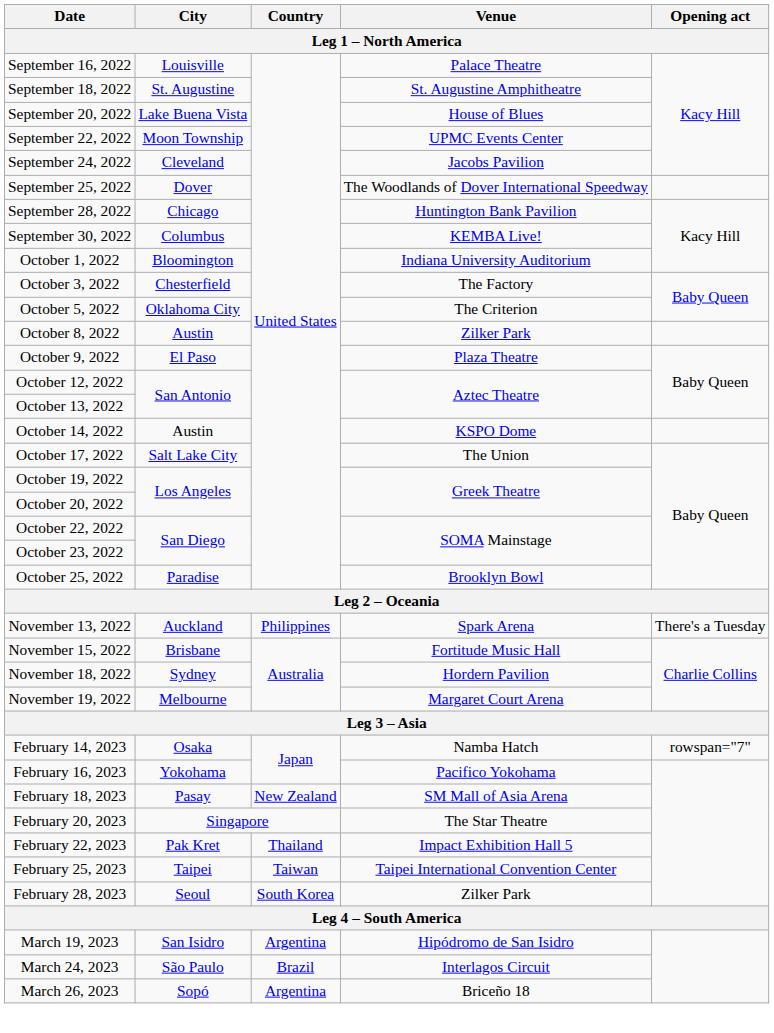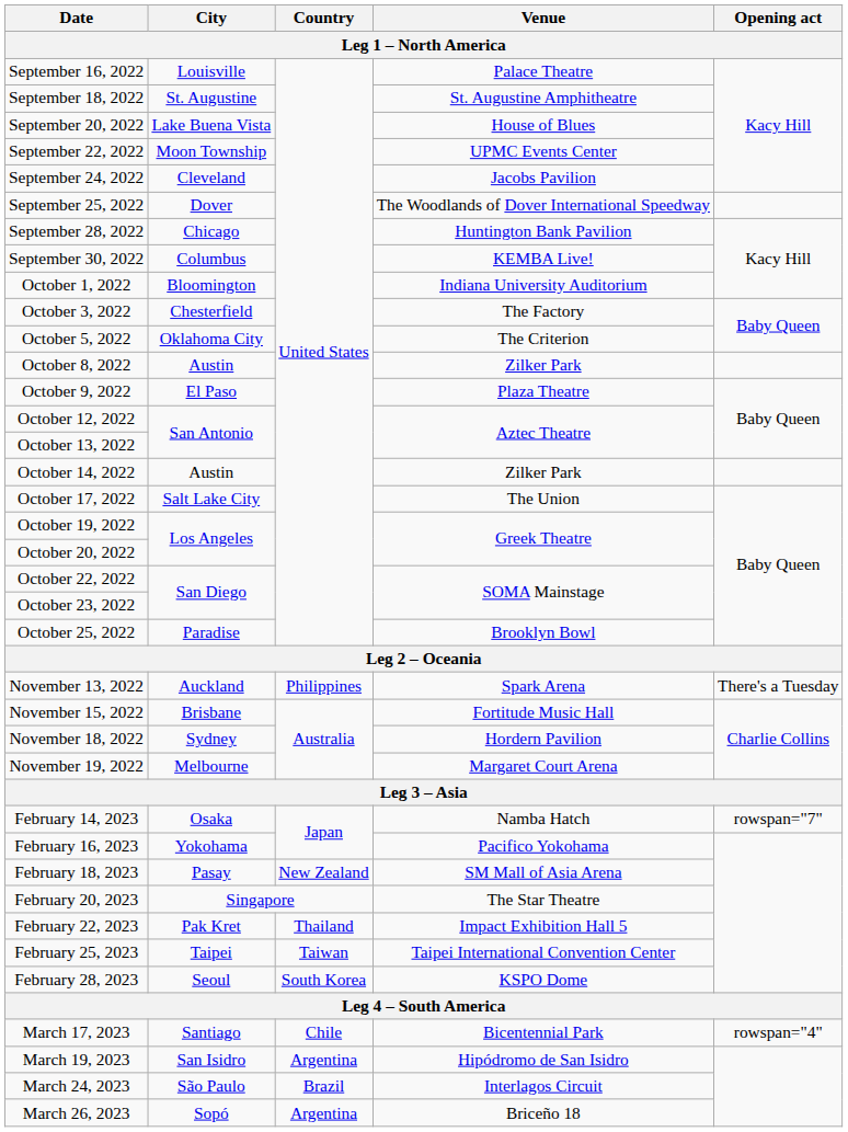October 14, 2022 | Venue: KSPO Dome -> Zilker Park
February 28, 2023 | Venue: Zilker Park -> KSPO Dome
+ row: March 17, 2023 | Santiago | Chile | Bicentennial Park | rowspan="4"
